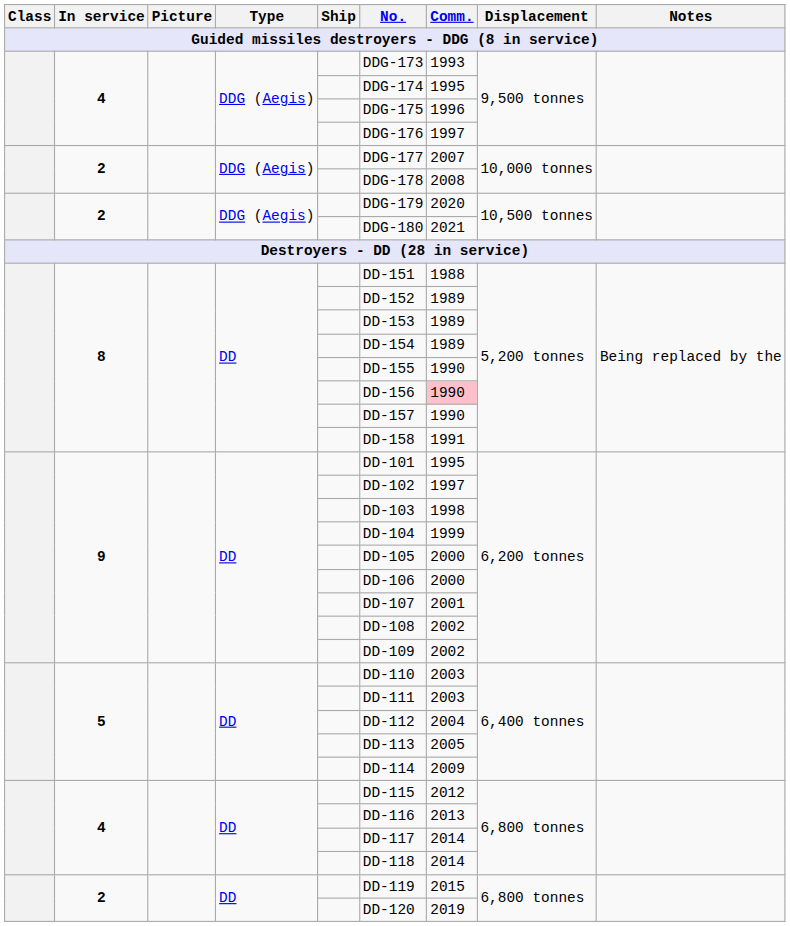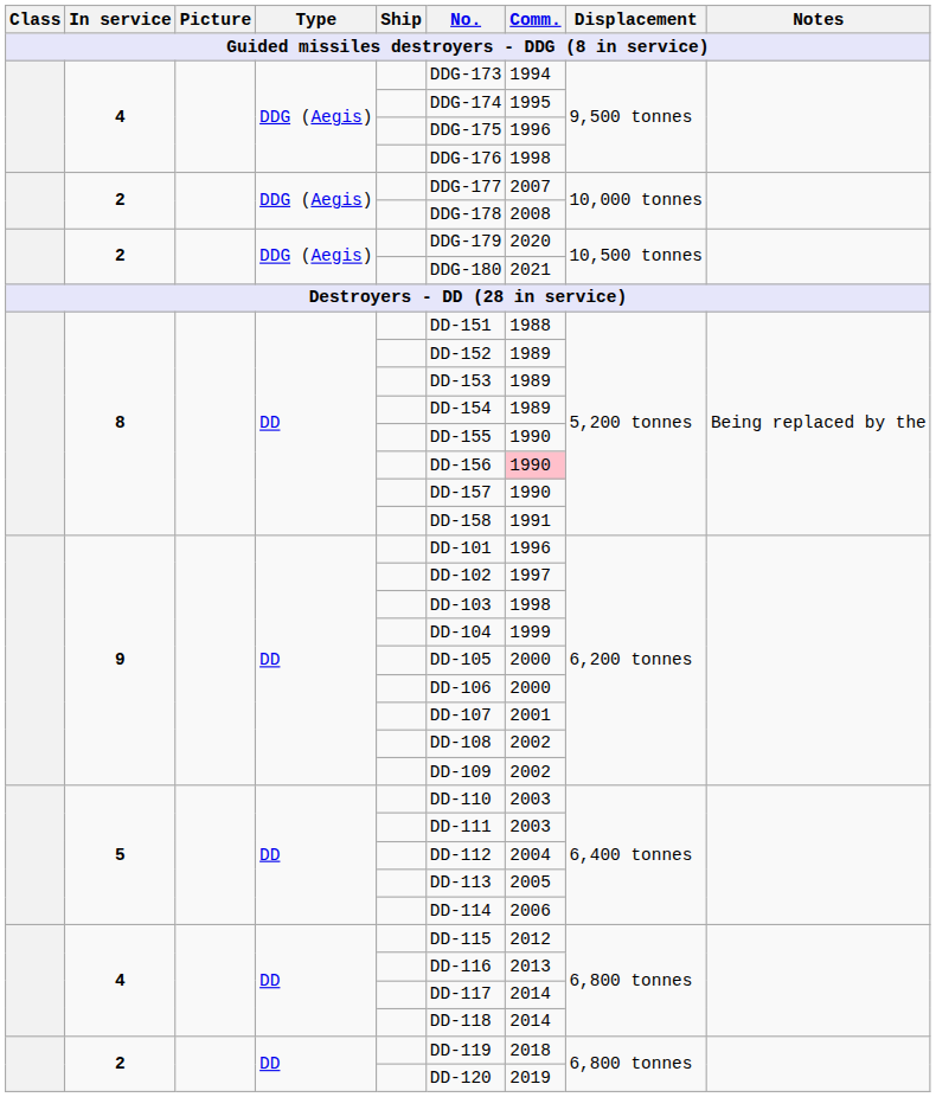row 3 | Comm.: 1993 -> 1994
row 6 | Comm.: 1997 -> 1998
row 20 | Comm.: 1995 -> 1996
row 33 | Comm.: 2009 -> 2006
row 38 | Comm.: 2015 -> 2018
